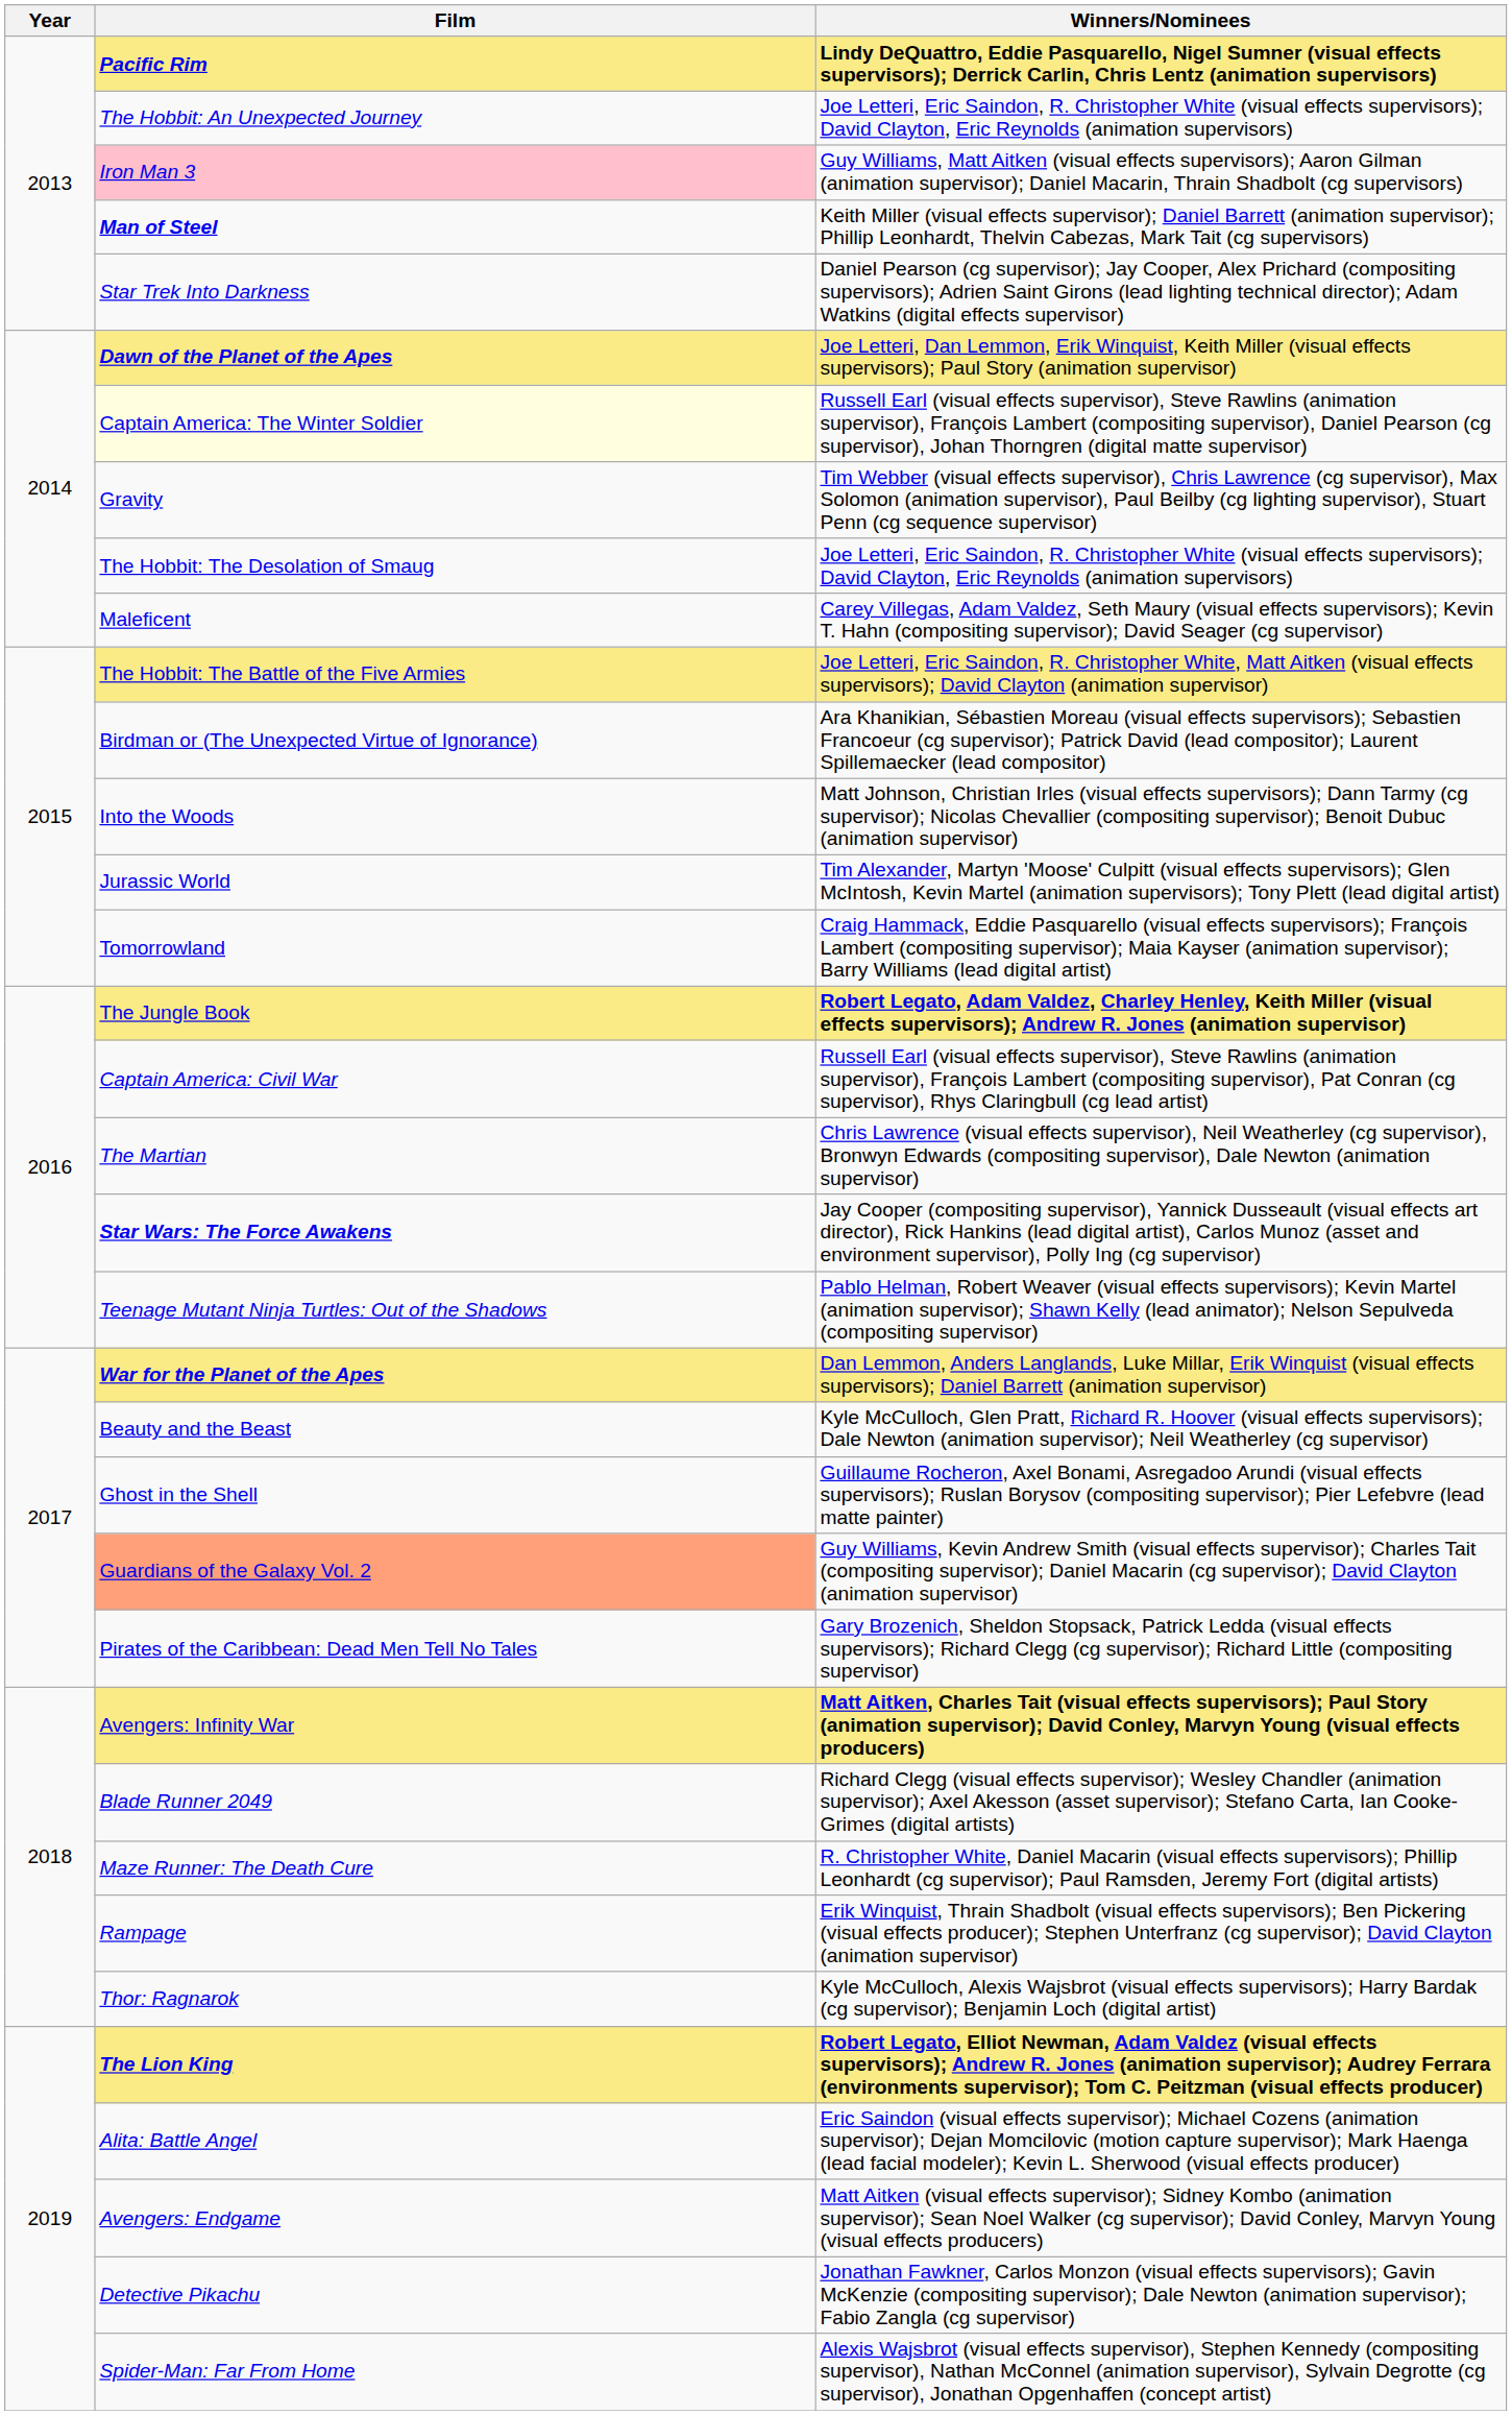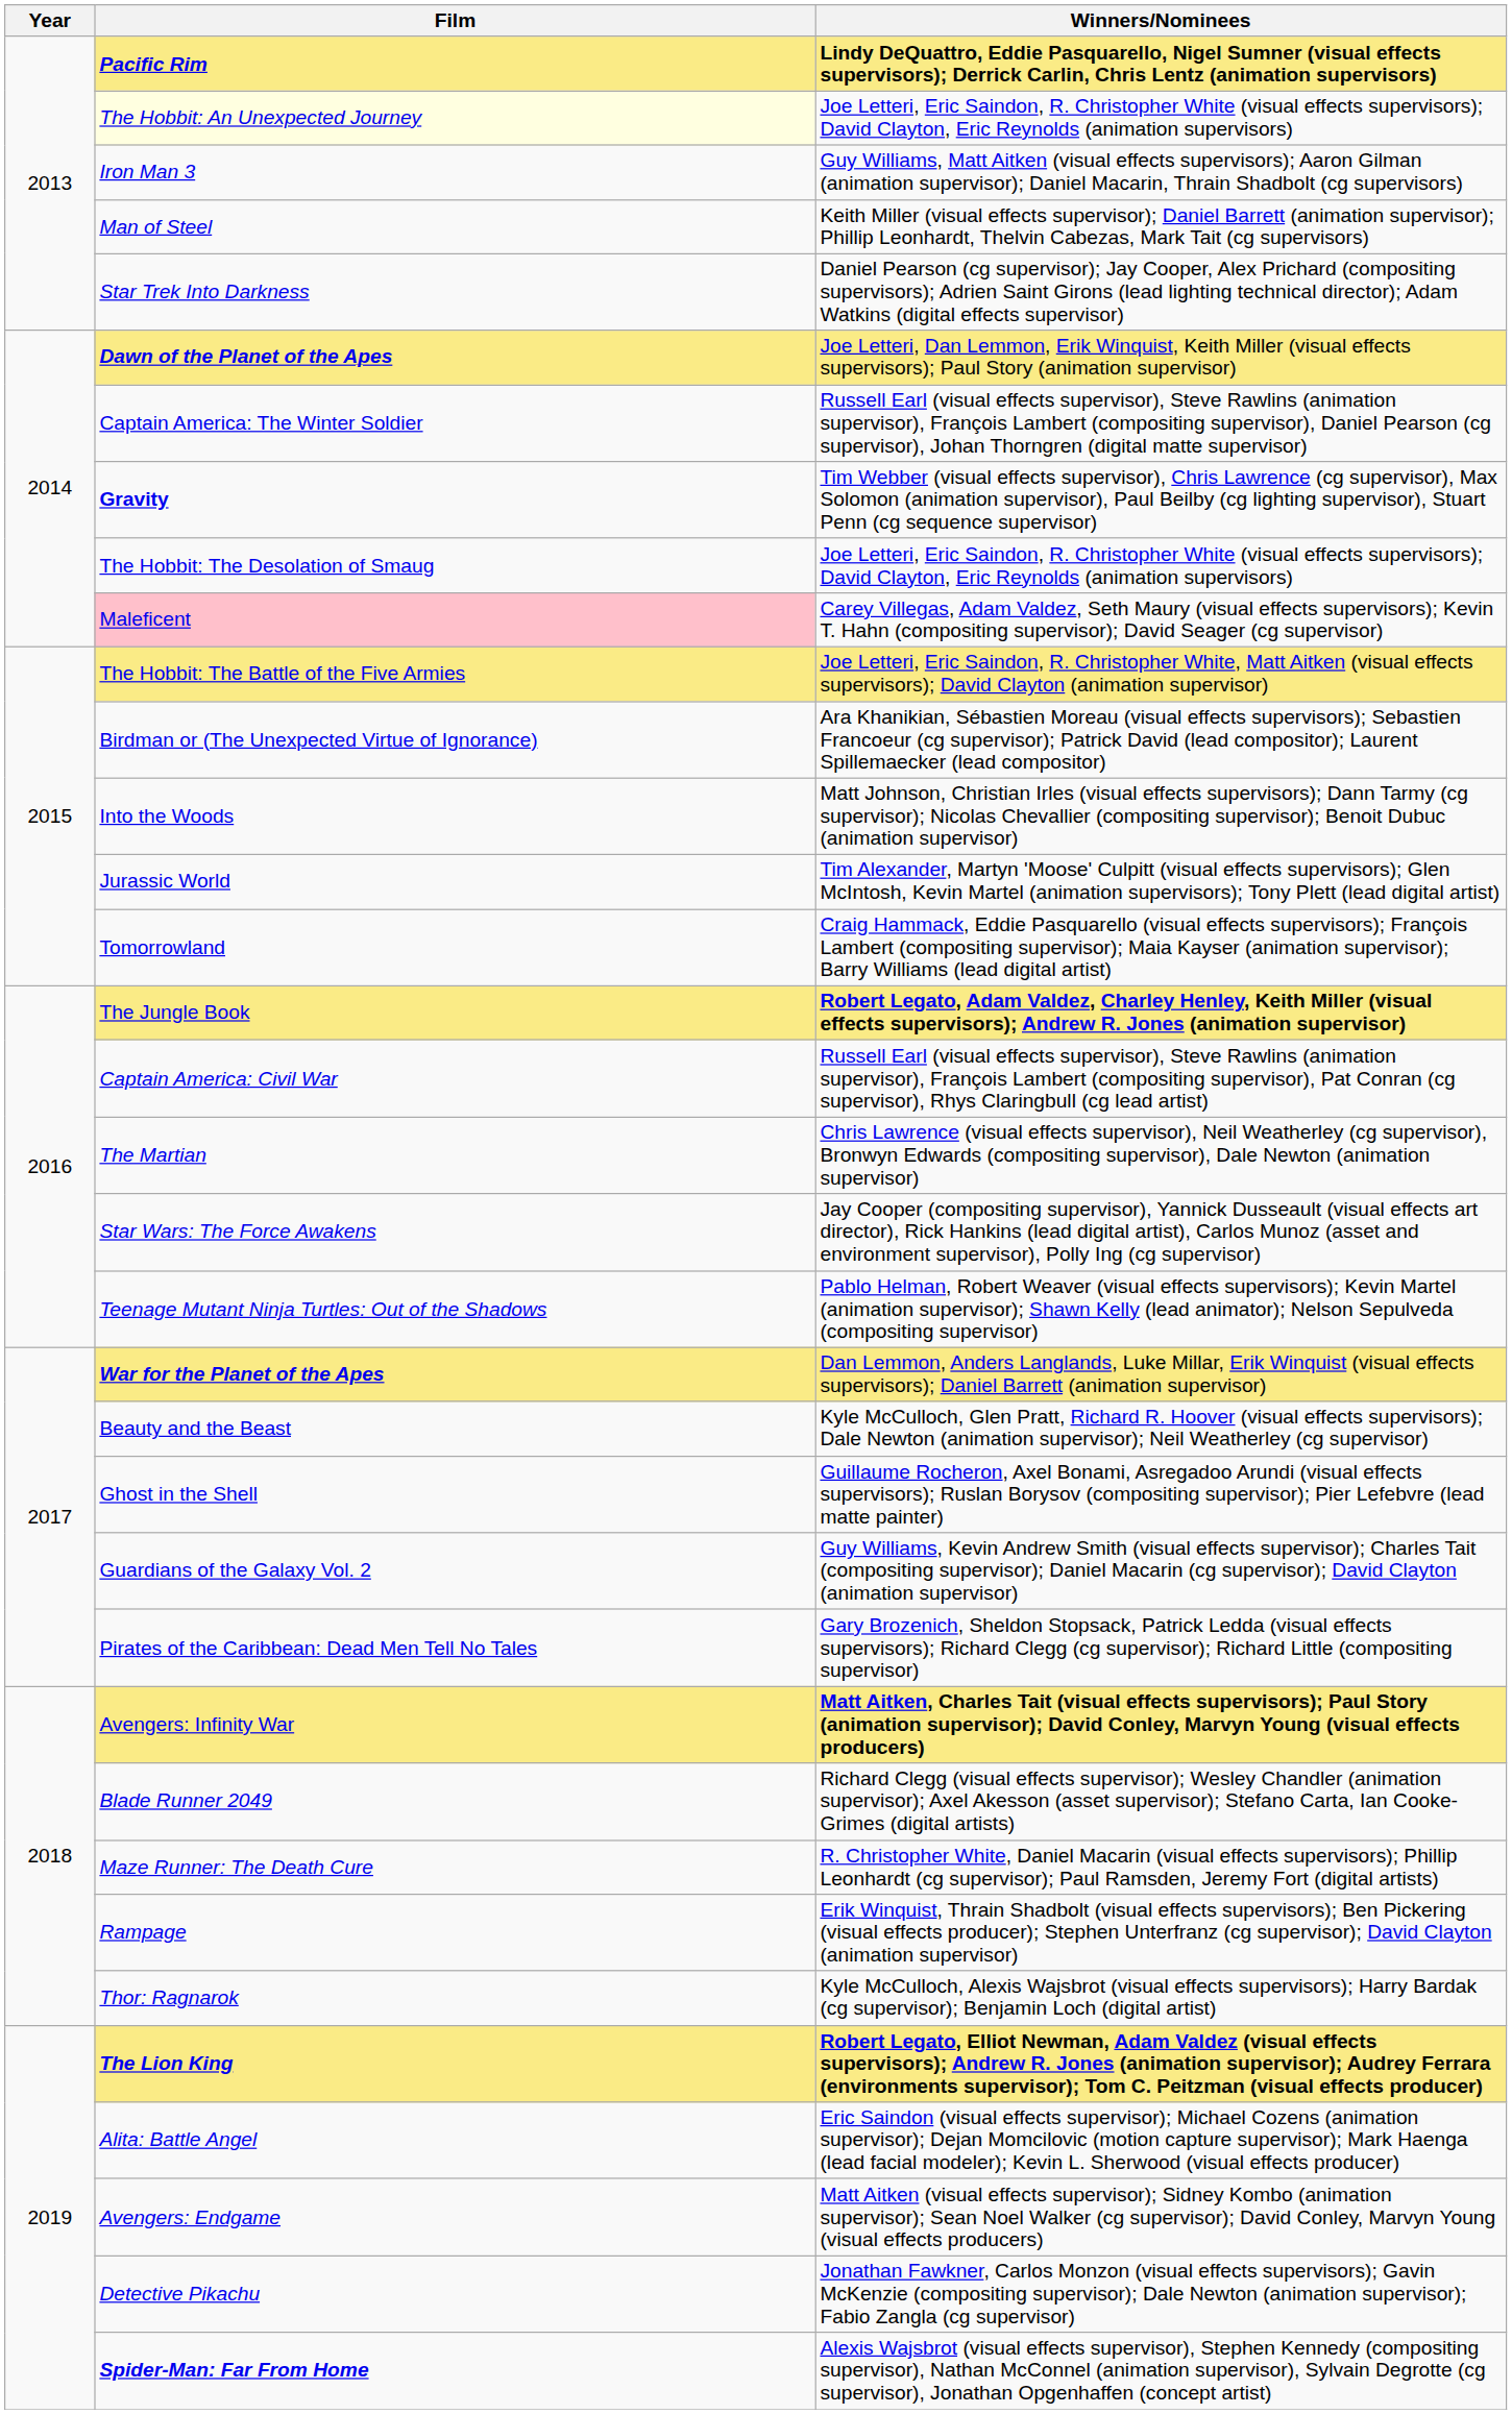The Hobbit: An Unexpected Journey | Film: no background -> lightyellow background
Iron Man 3 | Film: pink background -> no background
Man of Steel | Film: bold -> normal
Captain America: The Winter Soldier | Film: lightyellow background -> no background
Gravity | Film: normal -> bold
Maleficent | Film: no background -> pink background
Star Wars: The Force Awakens | Film: bold -> normal
Guardians of the Galaxy Vol. 2 | Film: lightsalmon background -> no background
Spider-Man: Far From Home | Film: normal -> bold
